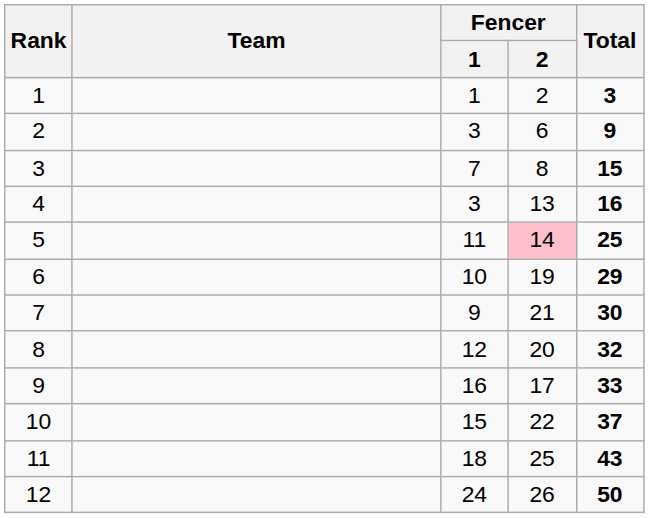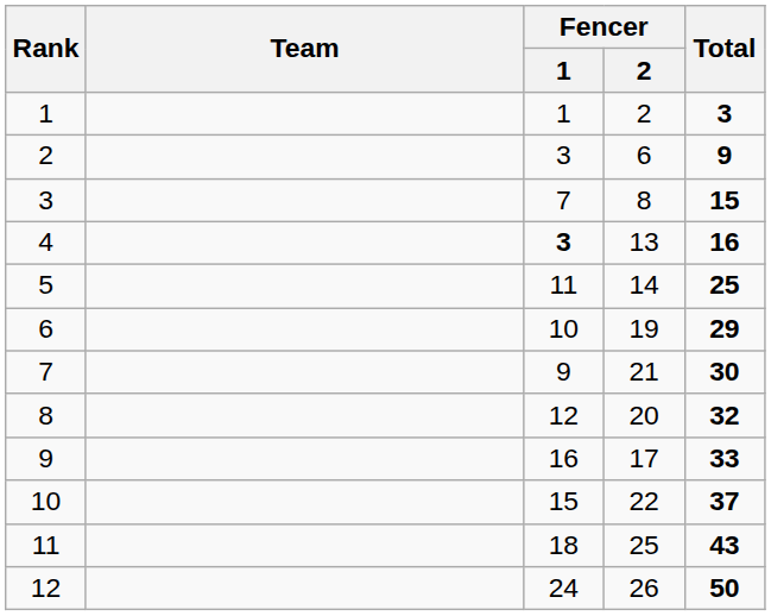4 | Fencer / 1: normal -> bold
5 | Fencer / 2: pink background -> no background
